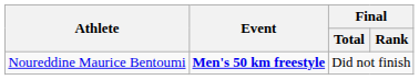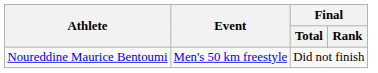Noureddine Maurice Bentoumi | Event: bold -> normal
